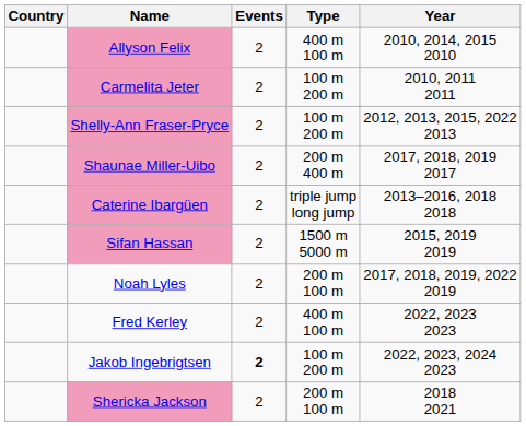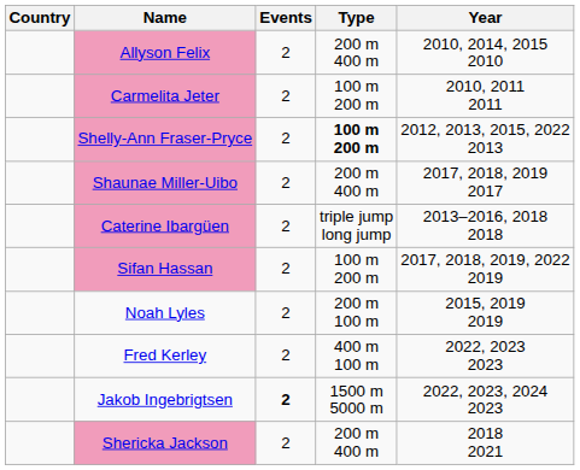Allyson Felix | Type: 400 m 100 m -> 200 m 400 m
Shelly-Ann Fraser-Pryce | Type: normal -> bold
Sifan Hassan | Type: 1500 m 5000 m -> 100 m 200 m
Sifan Hassan | Year: 2015, 2019 2019 -> 2017, 2018, 2019, 2022 2019
Noah Lyles | Year: 2017, 2018, 2019, 2022 2019 -> 2015, 2019 2019
Jakob Ingebrigtsen | Type: 100 m 200 m -> 1500 m 5000 m
Shericka Jackson | Type: 200 m 100 m -> 200 m 400 m
